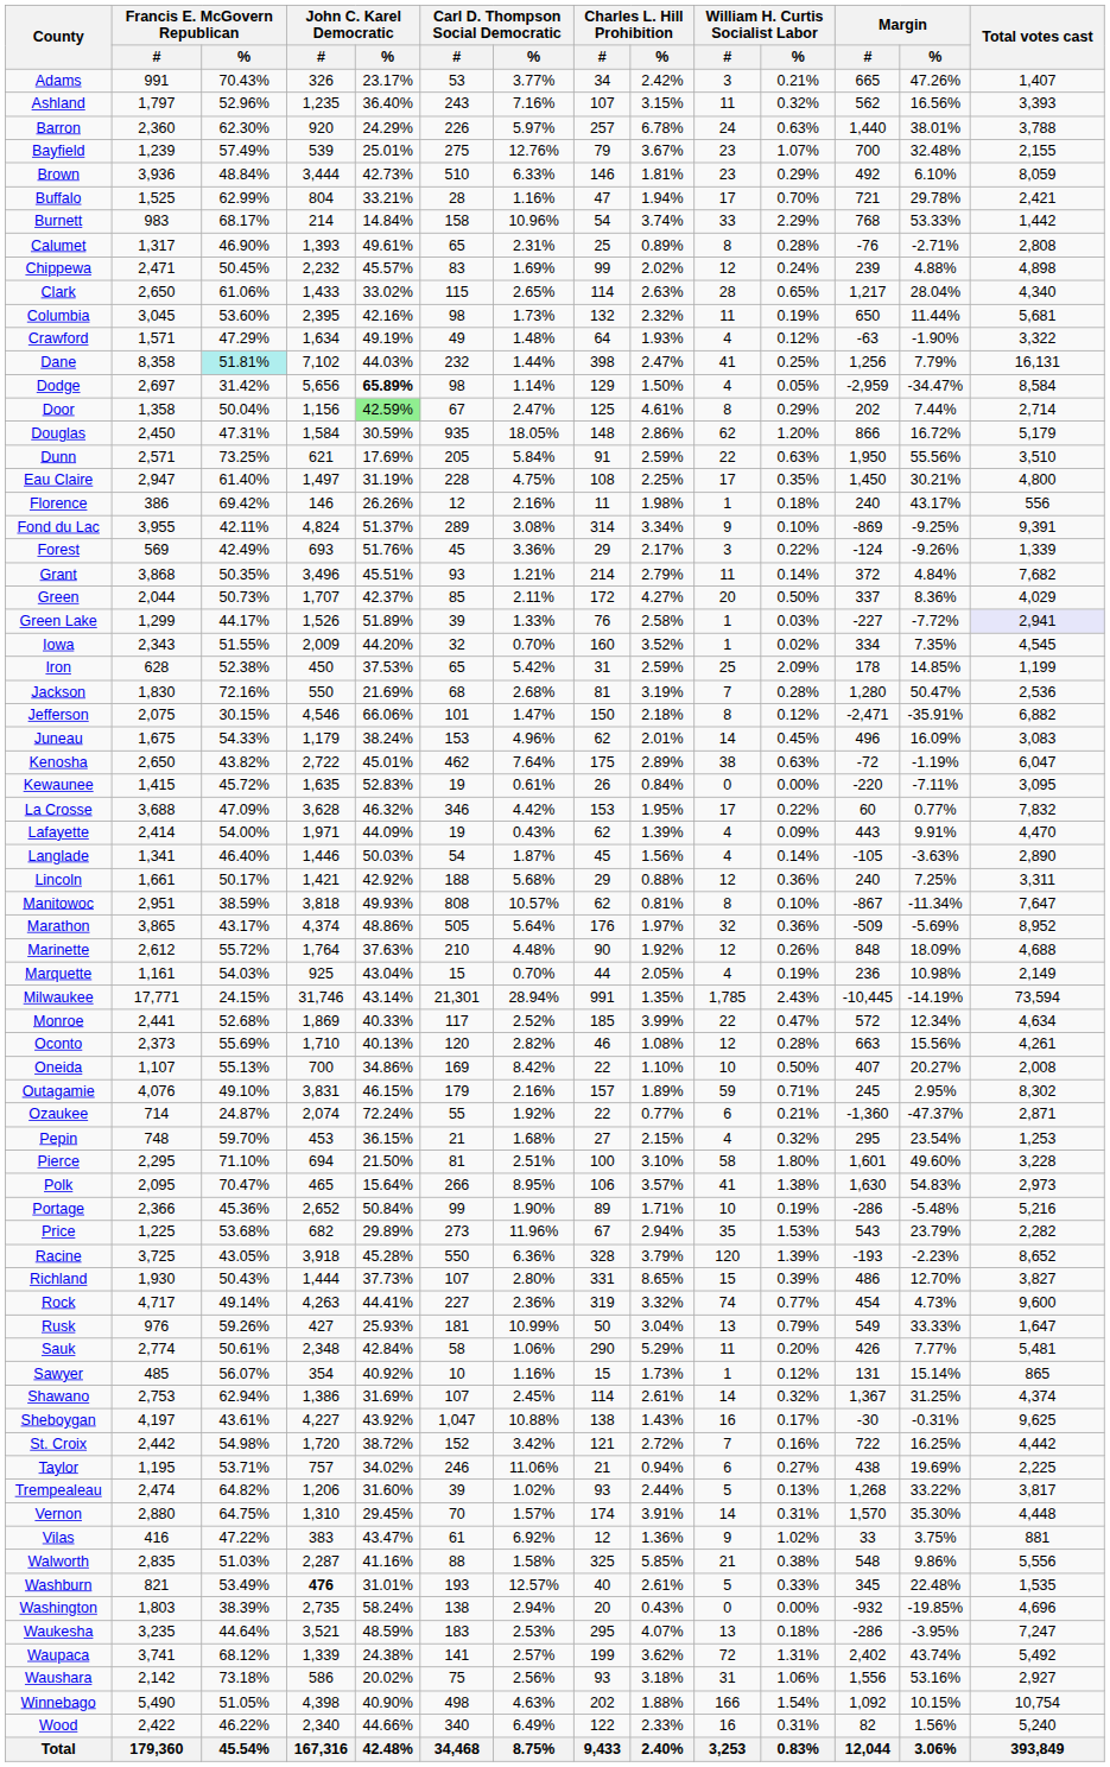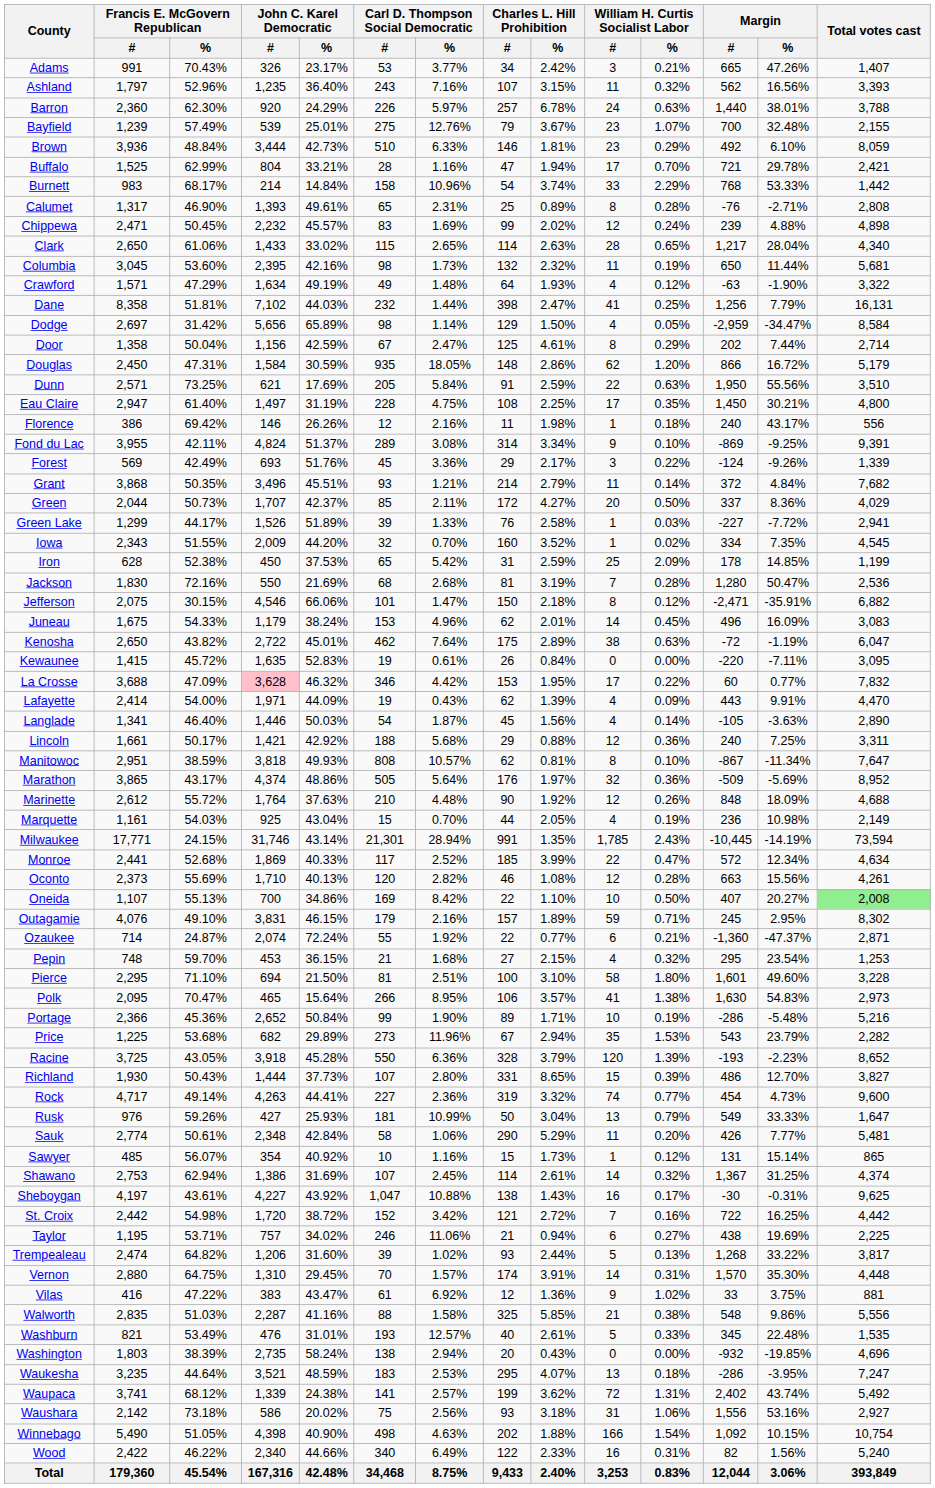Dane | Francis E. McGovern Republican / %: paleturquoise background -> no background
Dodge | John C. Karel Democratic / %: bold -> normal
Door | John C. Karel Democratic / %: lightgreen background -> no background
Green Lake | Total votes cast: lavender background -> no background
La Crosse | John C. Karel Democratic / #: no background -> pink background
Oneida | Total votes cast: no background -> lightgreen background
Washburn | John C. Karel Democratic / #: bold -> normal
